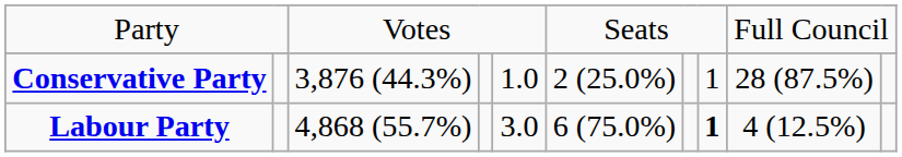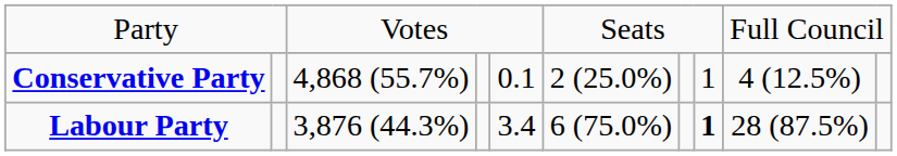Conservative Party | column 3: 3,876 (44.3%) -> 4,868 (55.7%)
Conservative Party | column 5: 1.0 -> 0.1
Conservative Party | column 9: 28 (87.5%) -> 4 (12.5%)
Labour Party | column 3: 4,868 (55.7%) -> 3,876 (44.3%)
Labour Party | column 5: 3.0 -> 3.4
Labour Party | column 9: 4 (12.5%) -> 28 (87.5%)
